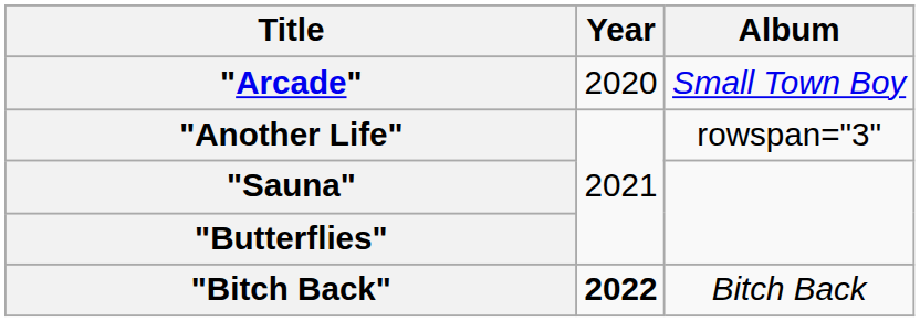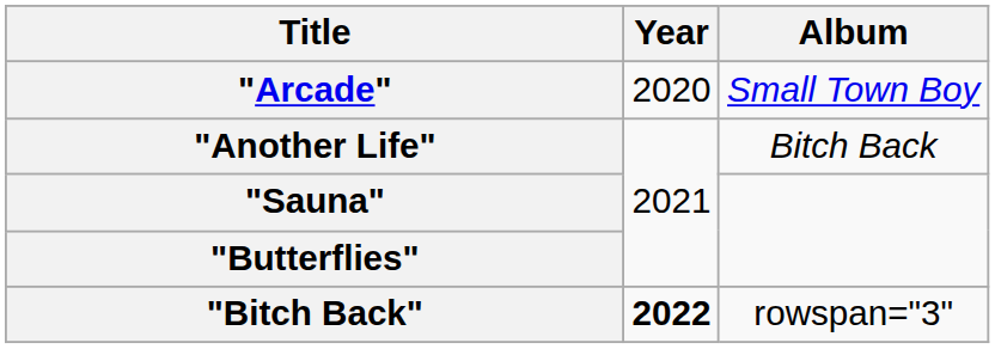"Another Life" | Album: rowspan="3" -> Bitch Back
"Bitch Back" | Album: Bitch Back -> rowspan="3"
